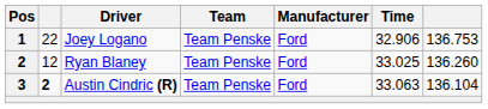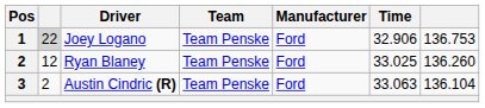Joey Logano | column 2: no background -> lightgrey background
Austin Cindric (R) | column 2: bold -> normal
